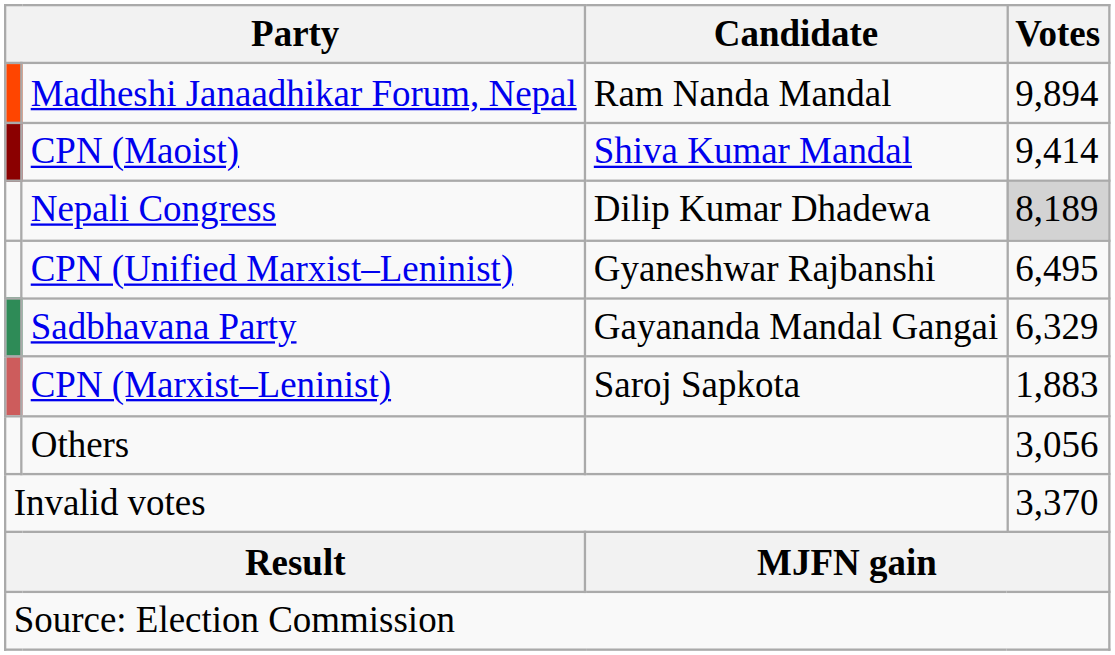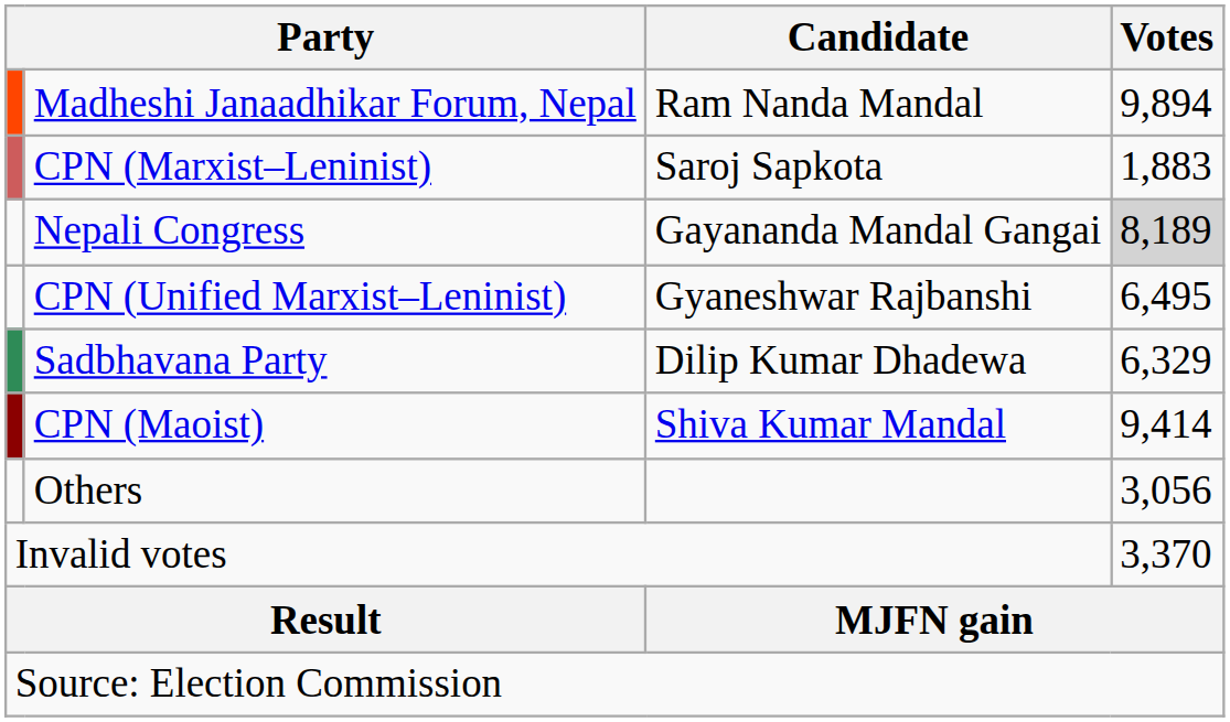rows swapped: CPN (Maoist) <-> CPN (Marxist–Leninist)
Nepali Congress | Candidate: Dilip Kumar Dhadewa -> Gayananda Mandal Gangai
Sadbhavana Party | Candidate: Gayananda Mandal Gangai -> Dilip Kumar Dhadewa
